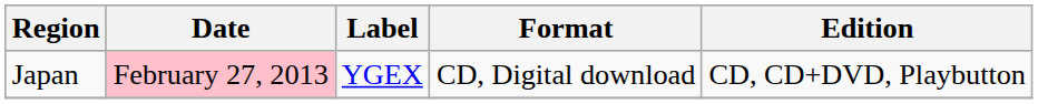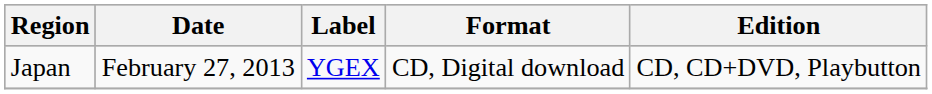Japan | Date: pink background -> no background
